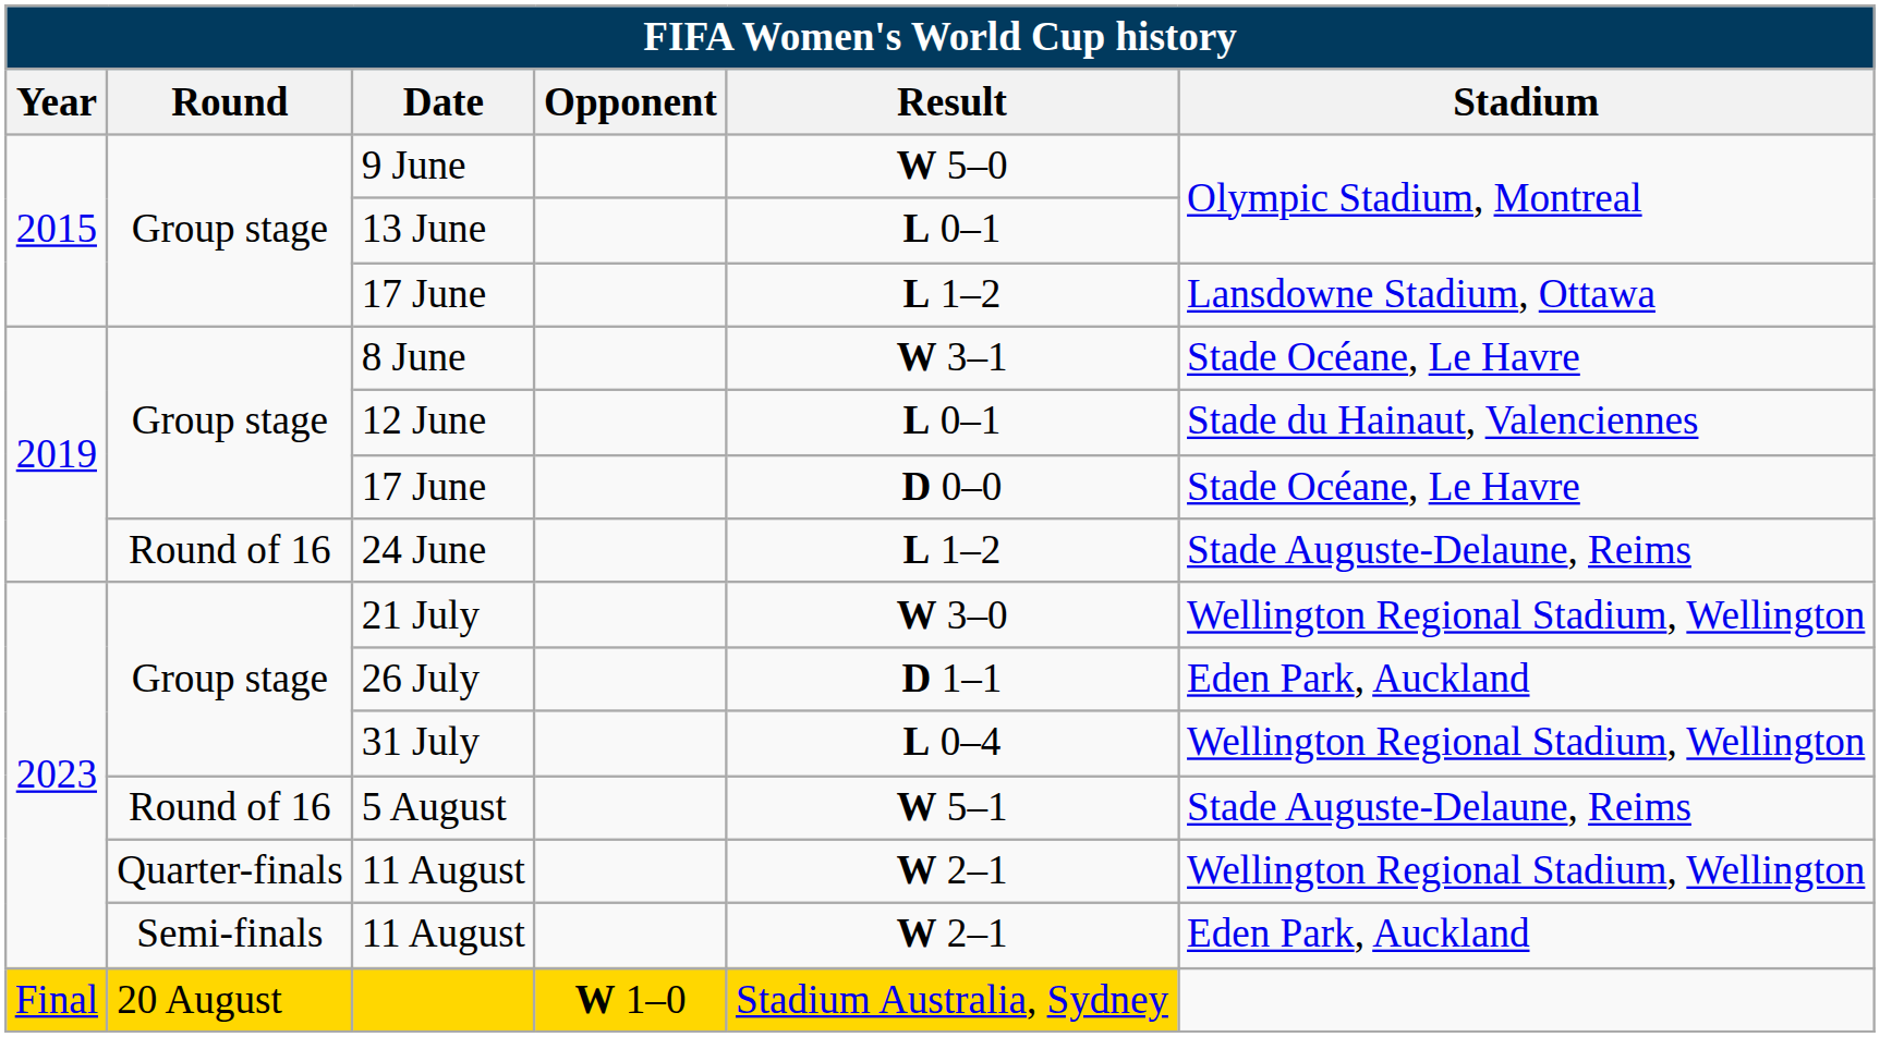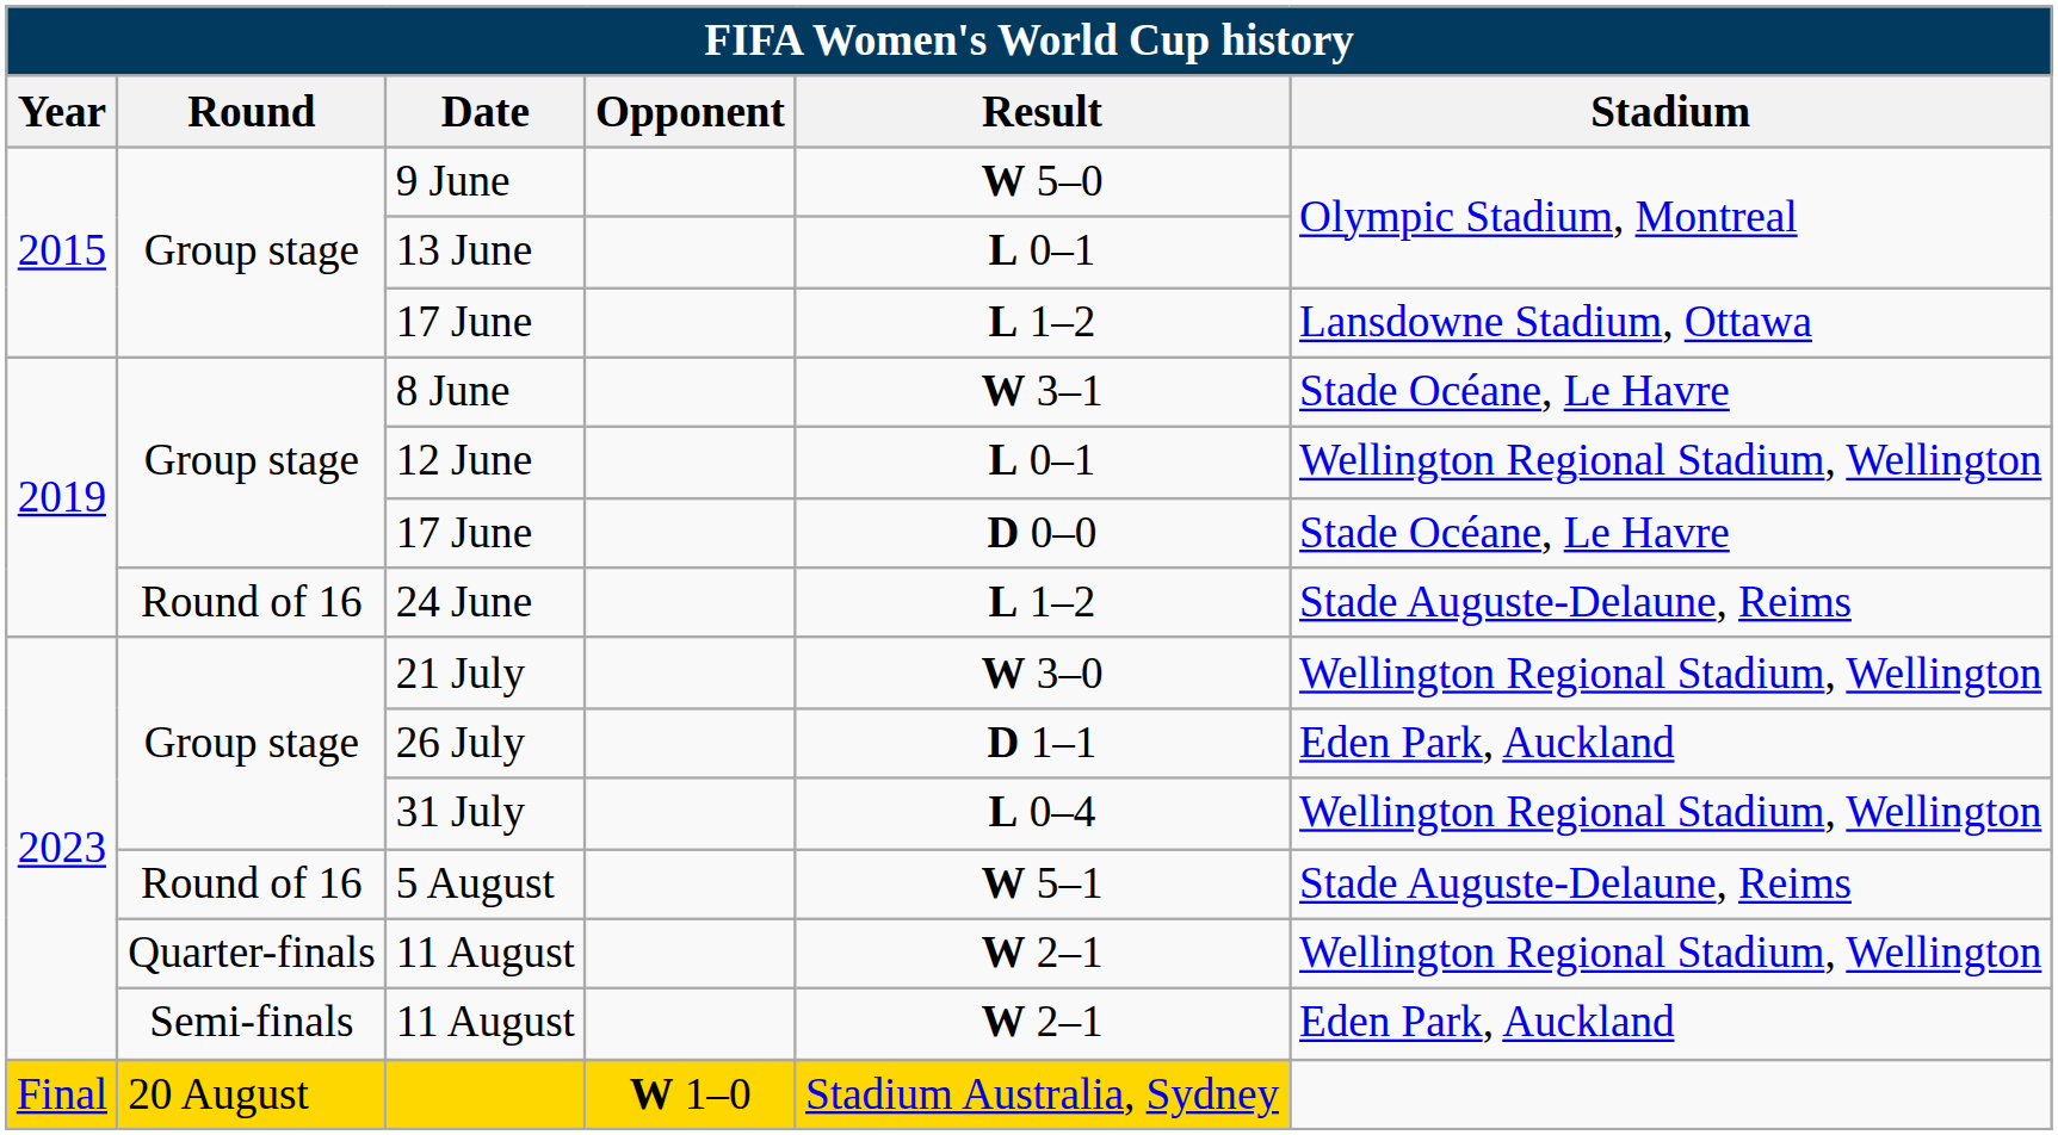12 June | Stadium: Stade du Hainaut, Valenciennes -> Wellington Regional Stadium, Wellington
